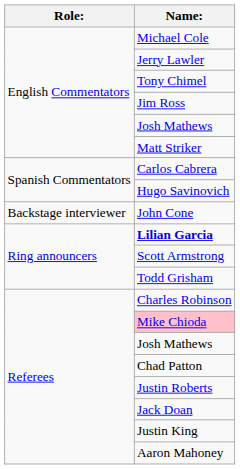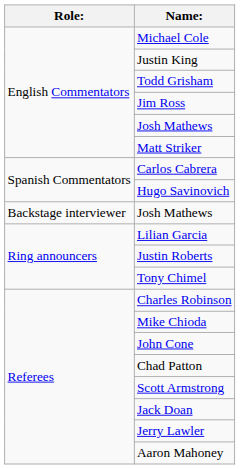row 3 | Name:: Jerry Lawler -> Justin King
row 4 | Name:: Tony Chimel -> Todd Grisham
row 10 | Name:: John Cone -> Josh Mathews
row 11 | Name:: bold -> normal
row 12 | Name:: Scott Armstrong -> Justin Roberts
row 13 | Name:: Todd Grisham -> Tony Chimel
row 15 | Name:: pink background -> no background
row 16 | Name:: Josh Mathews -> John Cone
row 18 | Name:: Justin Roberts -> Scott Armstrong
row 20 | Name:: Justin King -> Jerry Lawler
